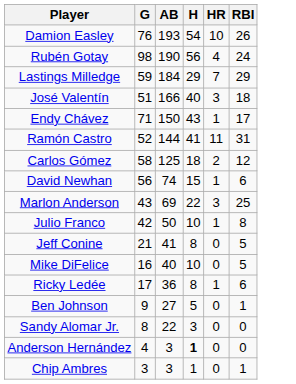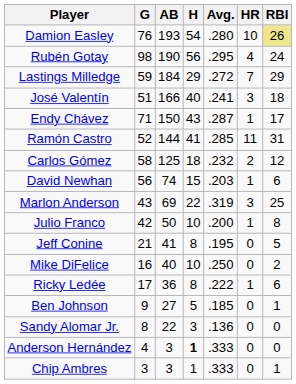+ column: Avg. | .280 | .295 | .272 | .241 | .287 | .285 | .232 | .203 | .319 | .200 | .195 | .250 | .222 | .185 | .136 | .333 | .333
Damion Easley | RBI: no background -> khaki background
Mike DiFelice | RBI: 5 -> 2
